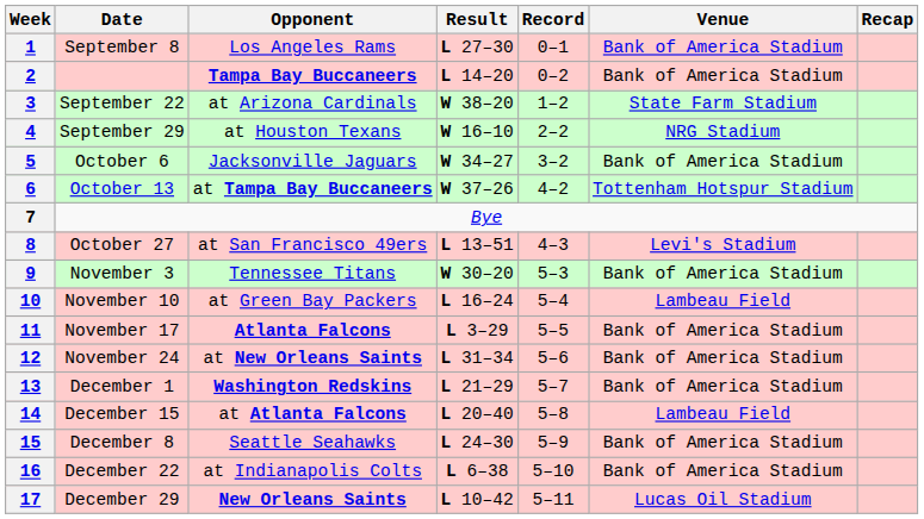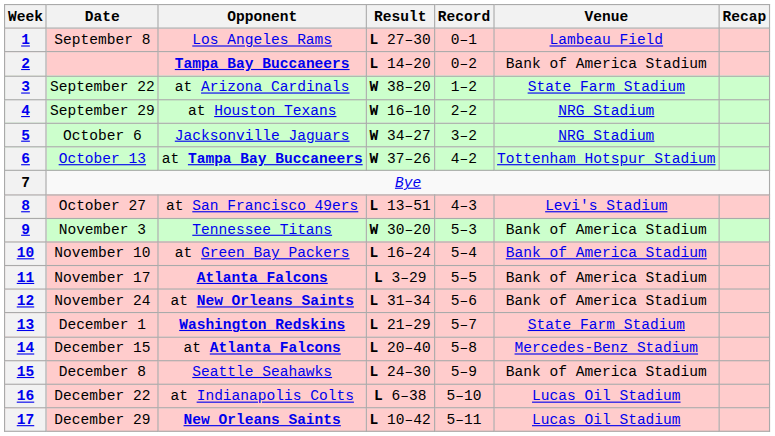1 | Venue: Bank of America Stadium -> Lambeau Field
5 | Venue: Bank of America Stadium -> NRG Stadium
10 | Venue: Lambeau Field -> Bank of America Stadium
13 | Venue: Bank of America Stadium -> State Farm Stadium
14 | Venue: Lambeau Field -> Mercedes-Benz Stadium
16 | Venue: Bank of America Stadium -> Lucas Oil Stadium
